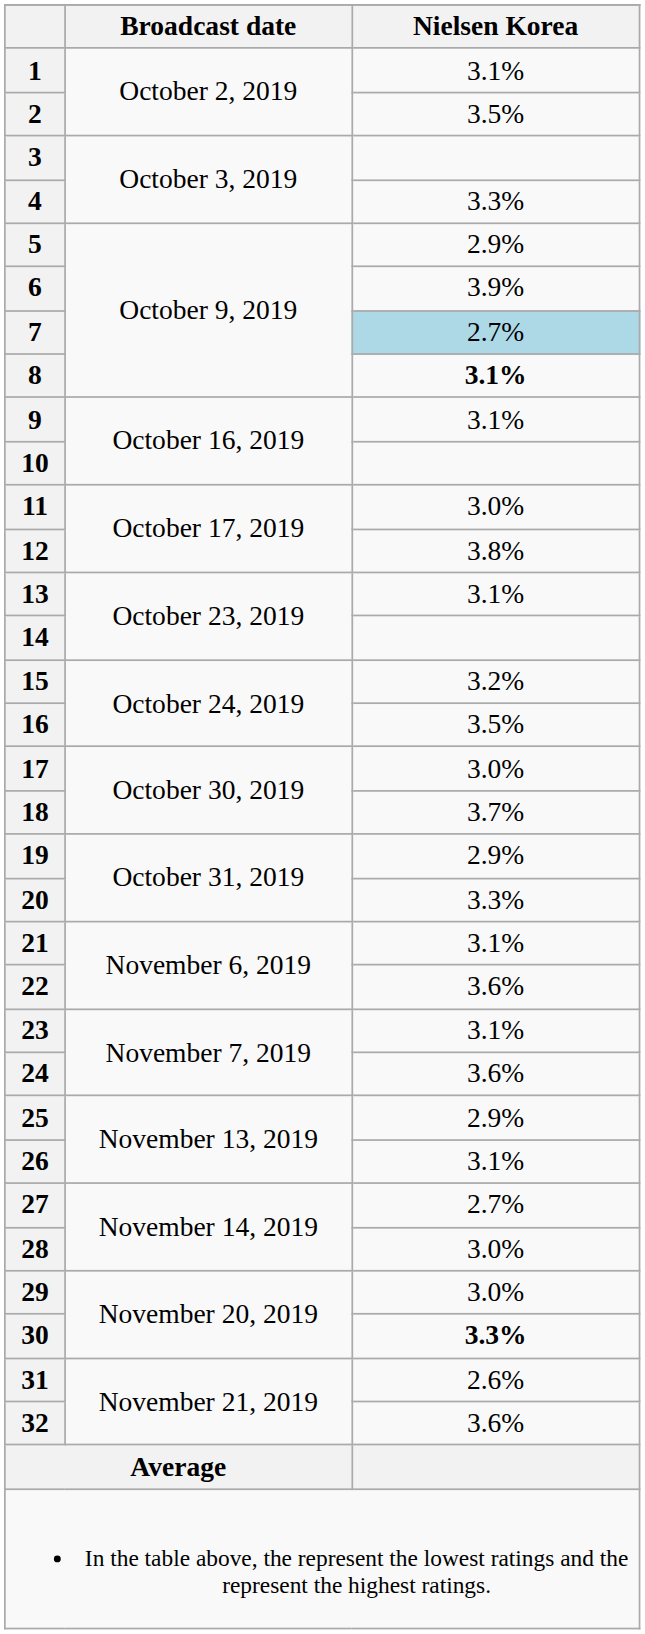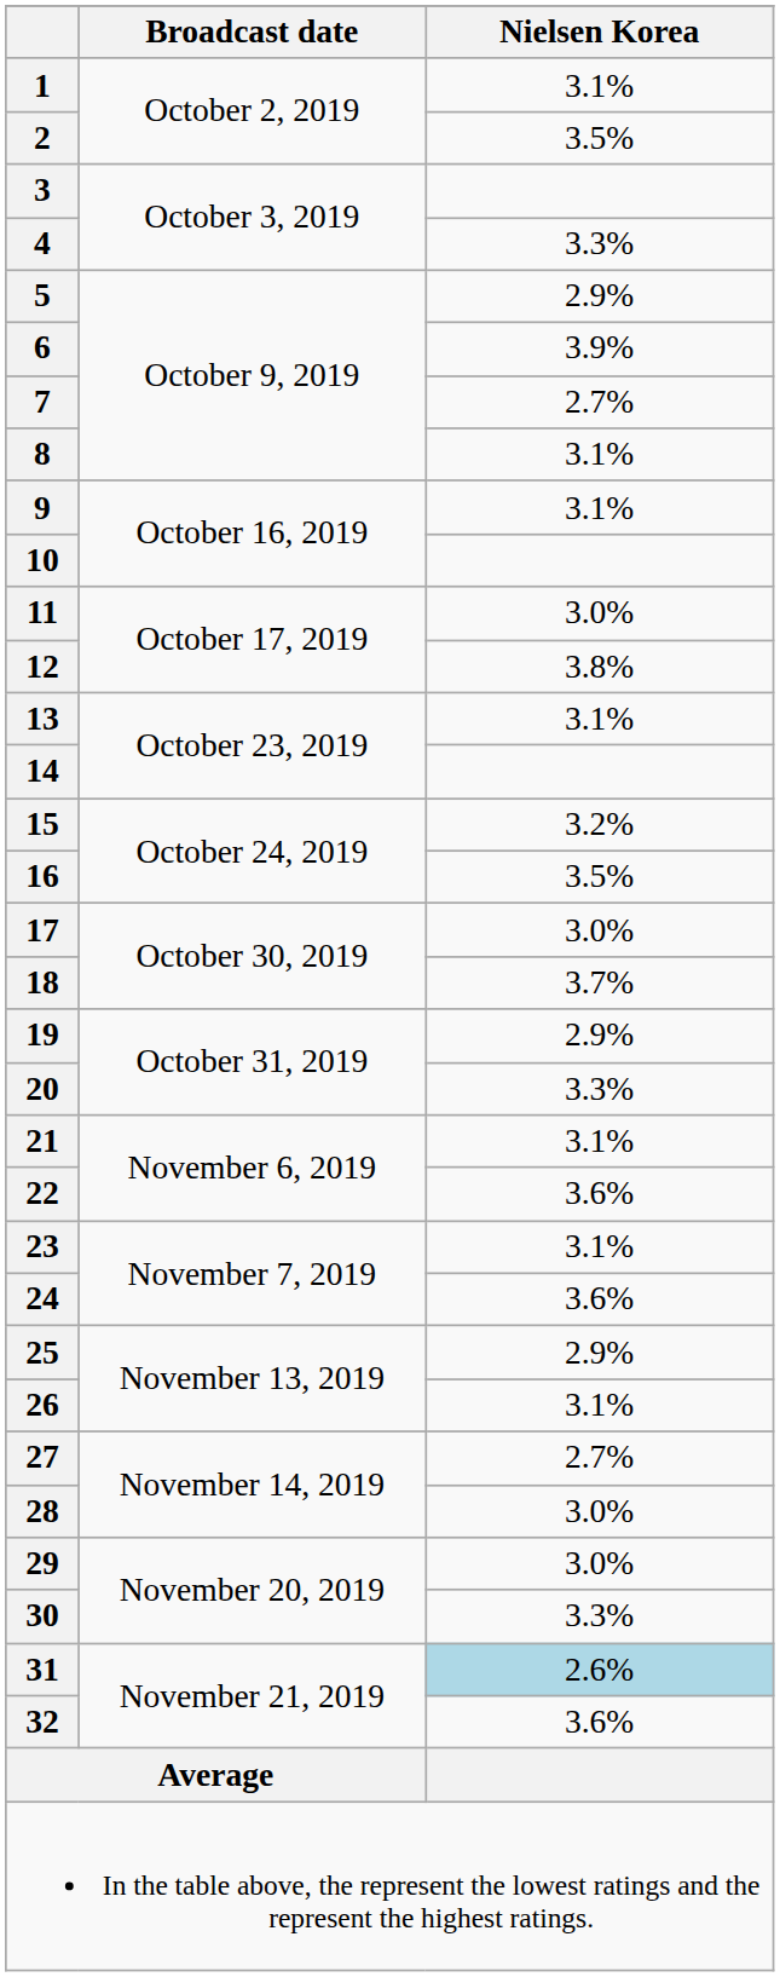7 | Nielsen Korea: lightblue background -> no background
8 | Nielsen Korea: bold -> normal
30 | Nielsen Korea: bold -> normal
31 | Nielsen Korea: no background -> lightblue background
